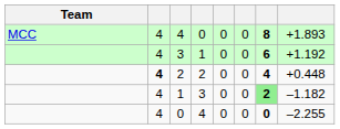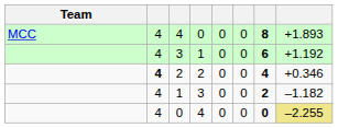row 4 | column 8: +0.448 -> +0.346
row 5 | column 7: lightgreen background -> no background
row 6 | column 8: no background -> khaki background
